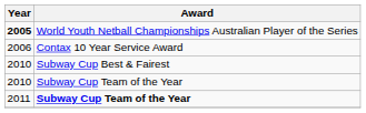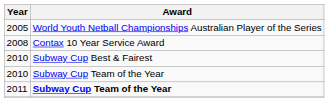row 2 | Year: bold -> normal
row 3 | Year: 2006 -> 2008
